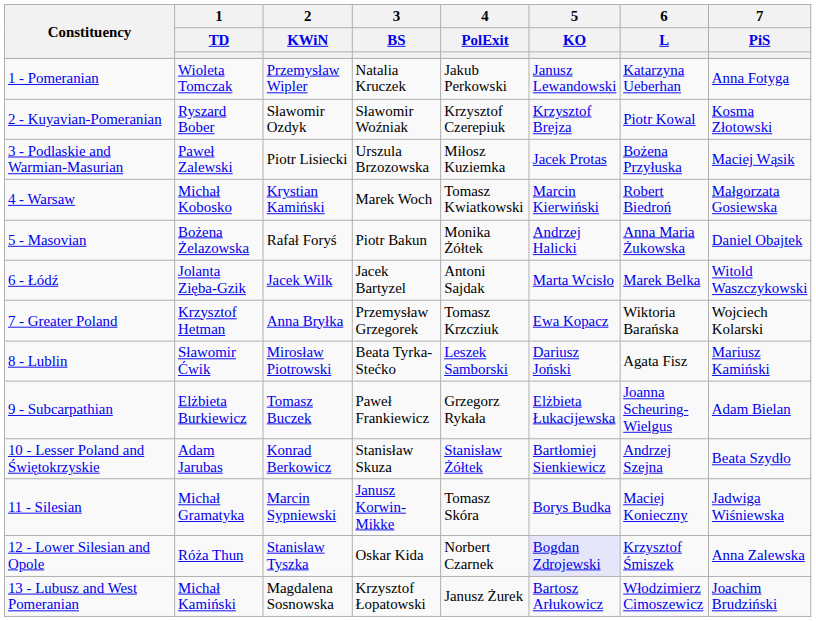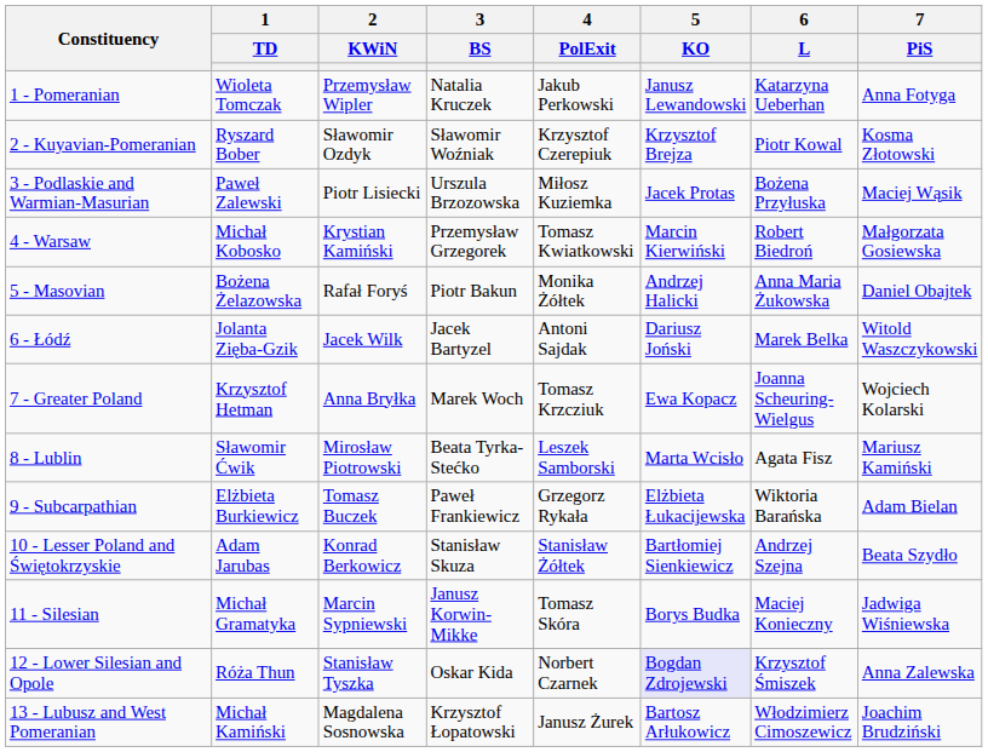4 - Warsaw | 3 / BS: Marek Woch -> Przemysław Grzegorek
6 - Łódź | 5 / KO: Marta Wcisło -> Dariusz Joński
7 - Greater Poland | 3 / BS: Przemysław Grzegorek -> Marek Woch
7 - Greater Poland | 6 / L: Wiktoria Barańska -> Joanna Scheuring-Wielgus
8 - Lublin | 5 / KO: Dariusz Joński -> Marta Wcisło
9 - Subcarpathian | 6 / L: Joanna Scheuring-Wielgus -> Wiktoria Barańska
